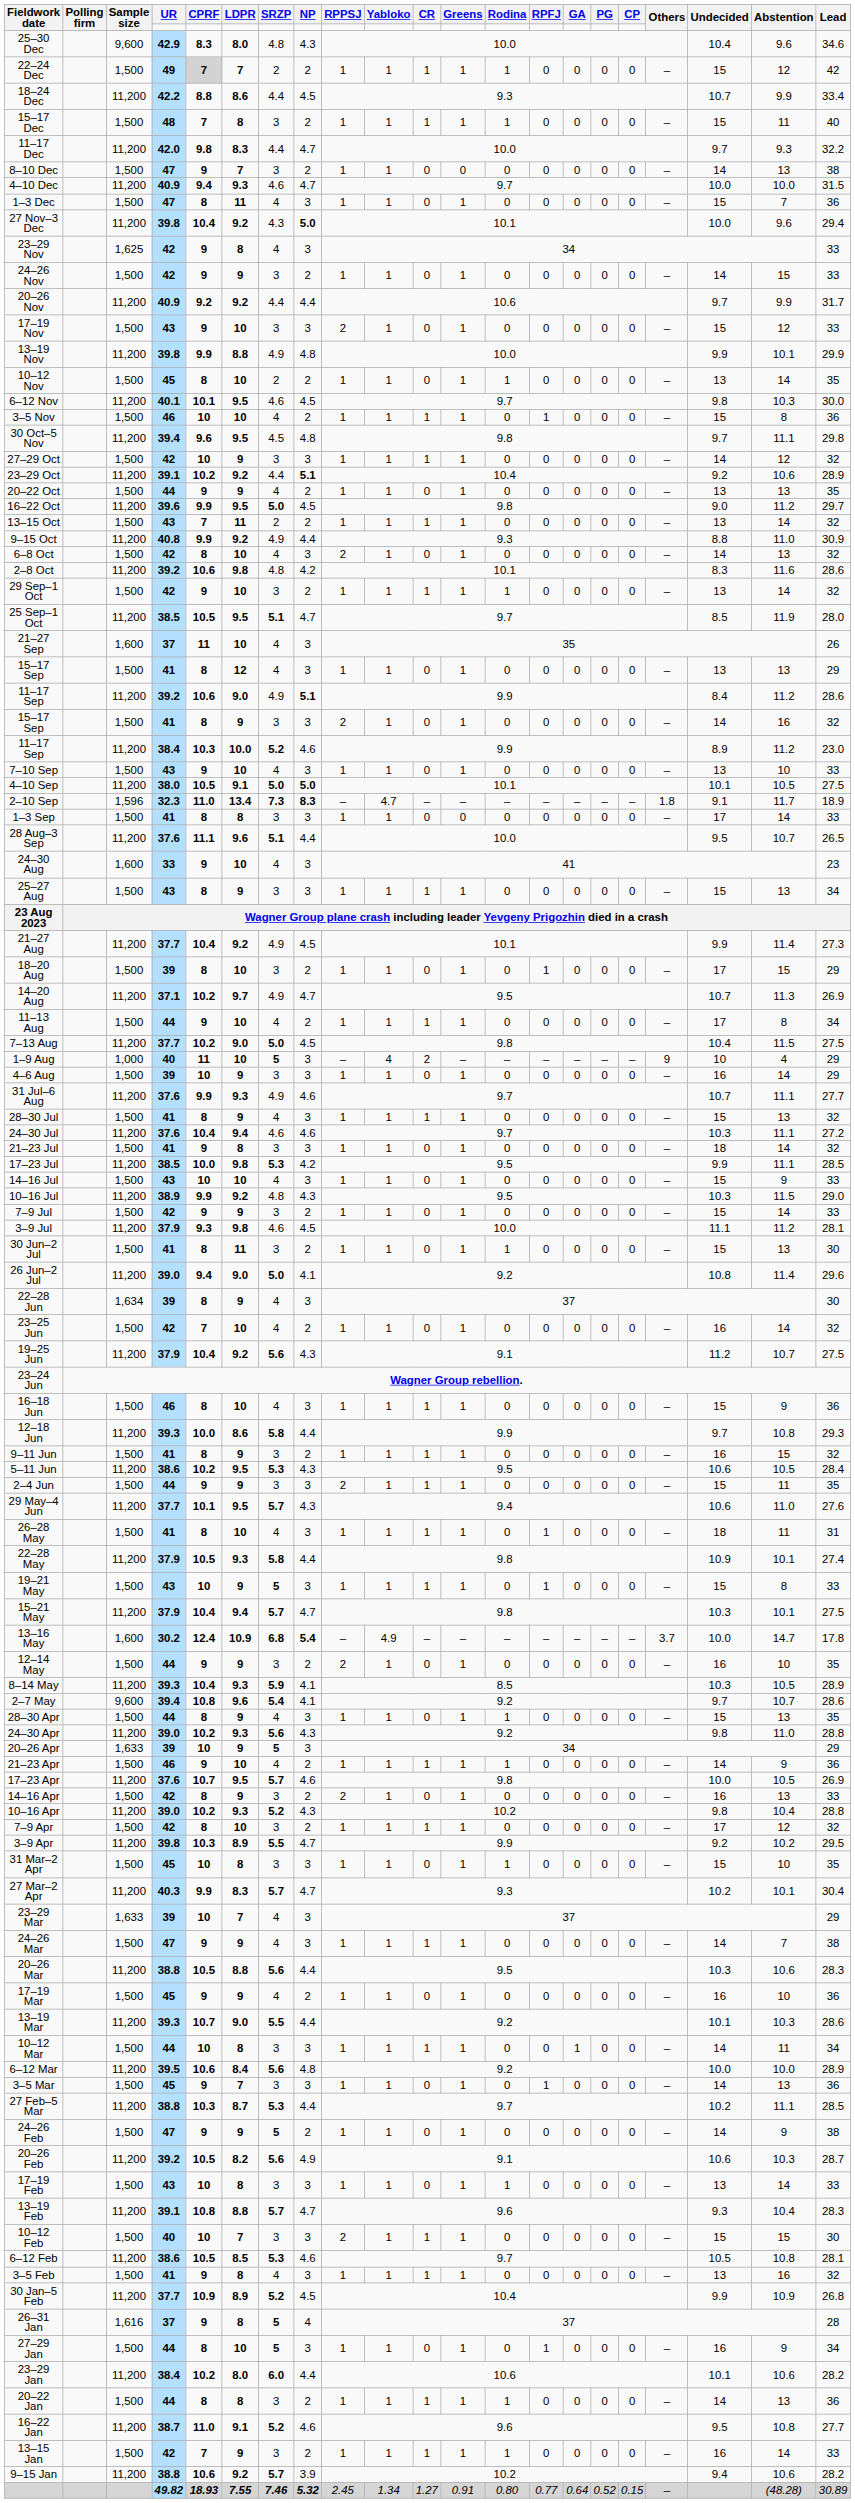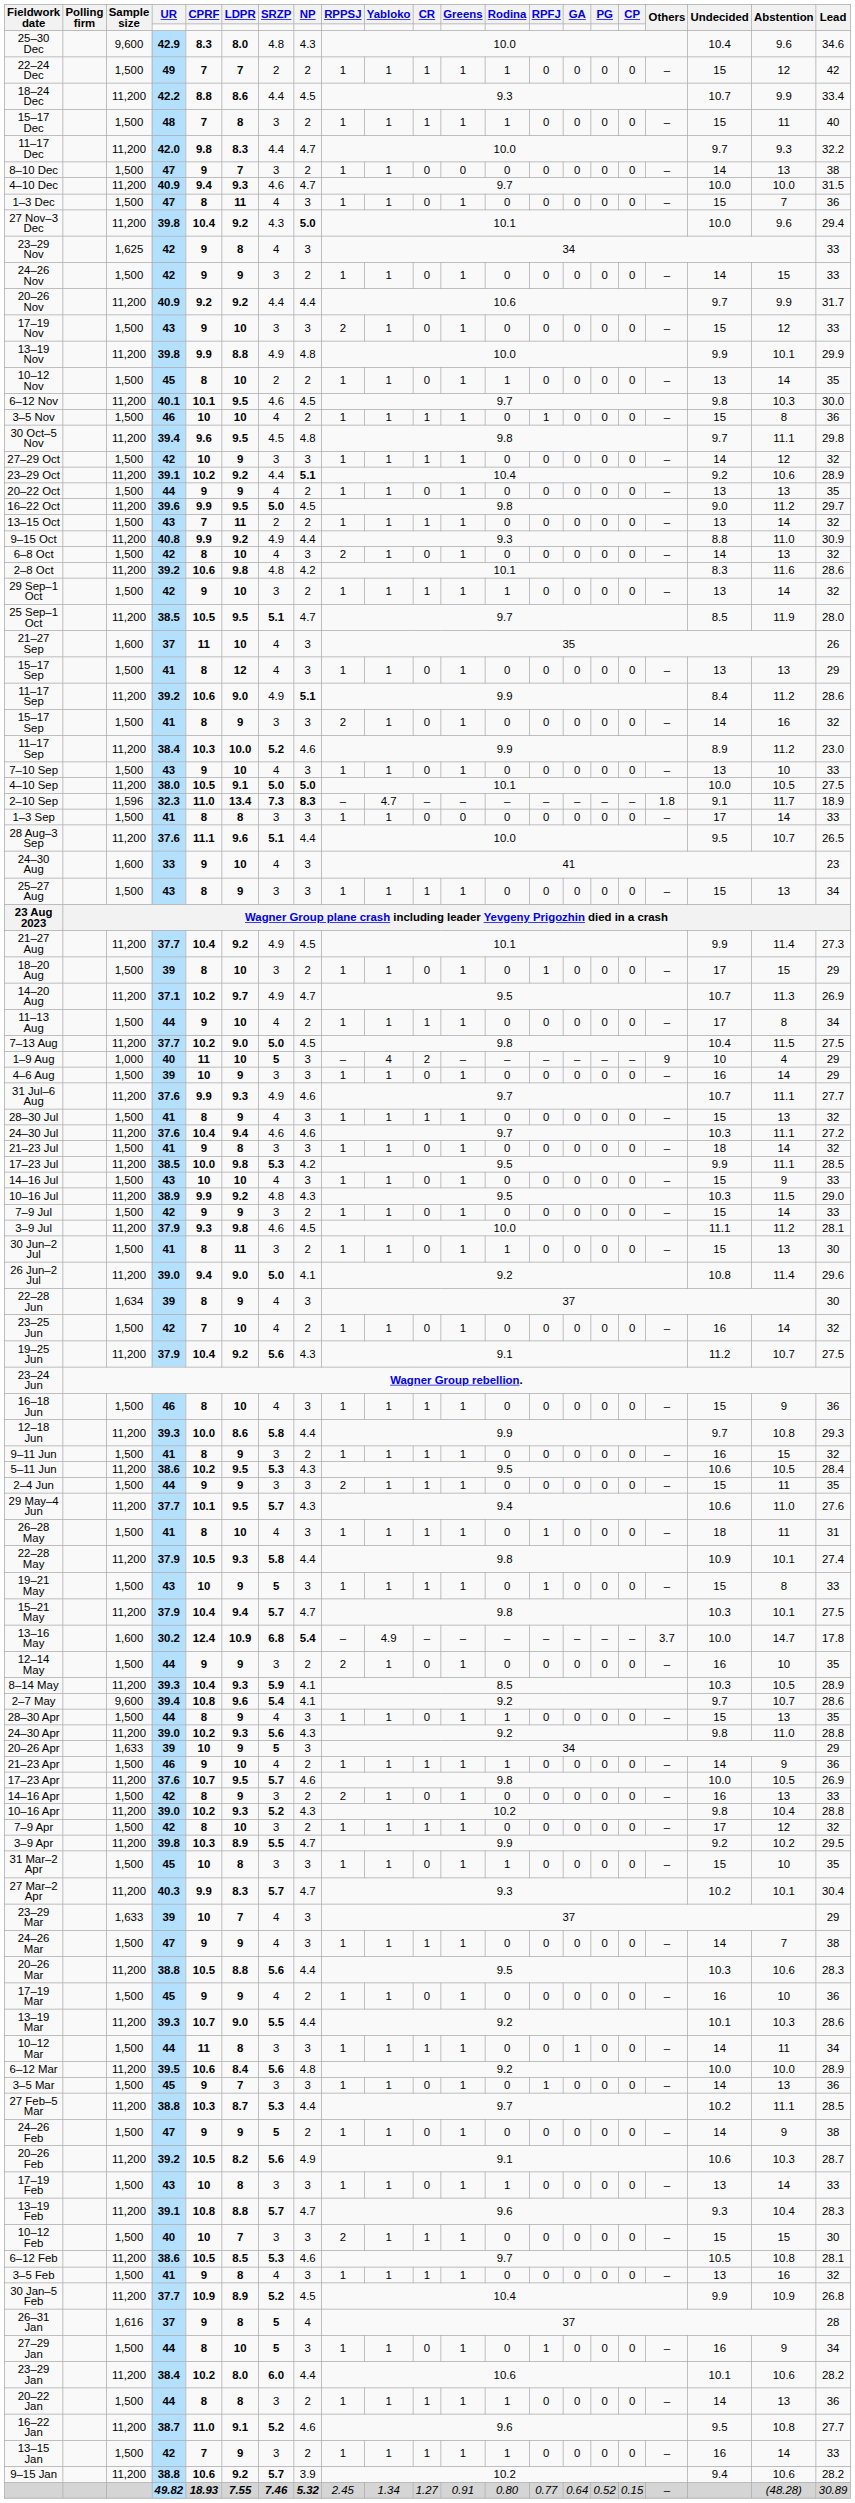22–24 Dec | CPRF: lightgrey background -> no background
4–10 Sep | Undecided: 10.1 -> 10.0
10–12 Mar | CPRF: 10 -> 11
